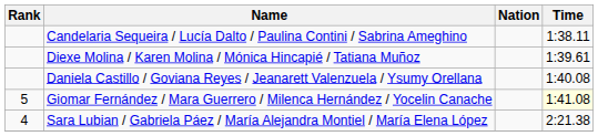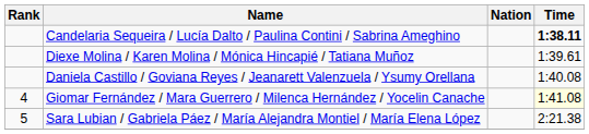row 2 | Time: normal -> bold
row 5 | Rank: 5 -> 4
row 6 | Rank: 4 -> 5
